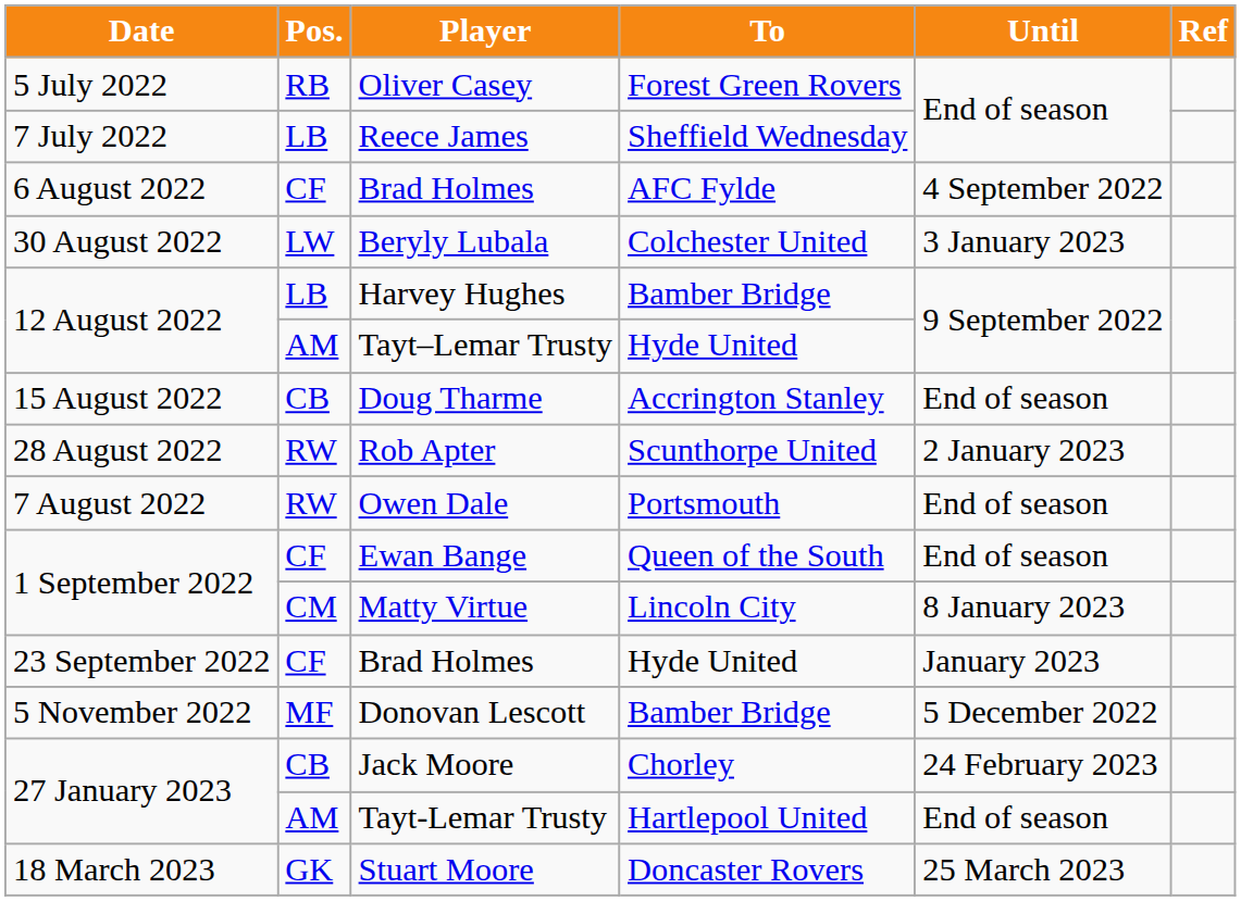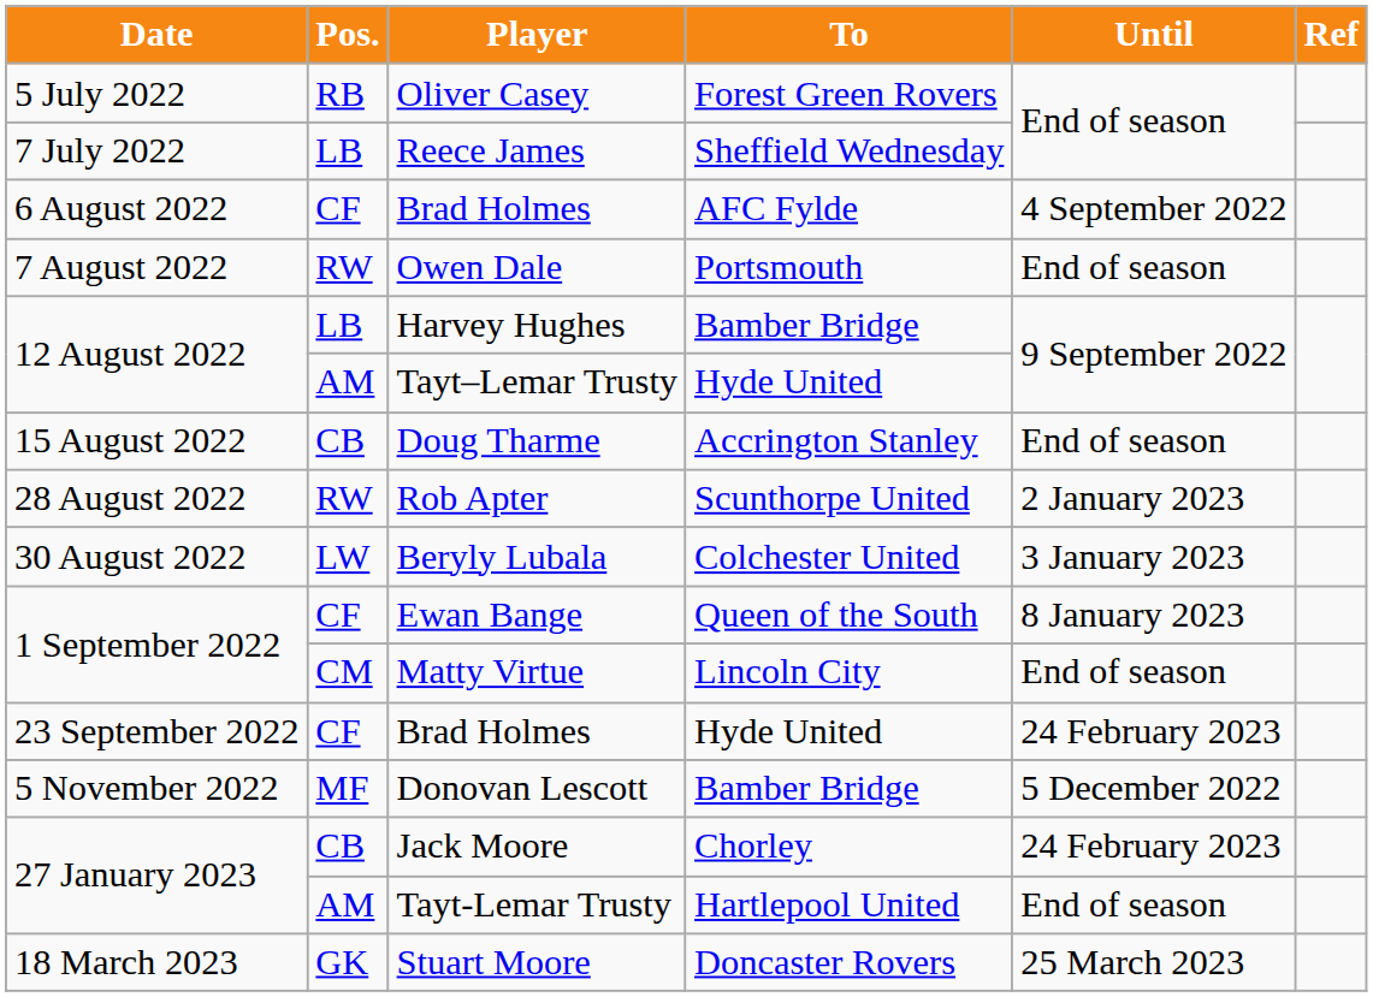rows swapped: Owen Dale <-> Beryly Lubala
Ewan Bange | Until: End of season -> 8 January 2023
Matty Virtue | Until: 8 January 2023 -> End of season
Brad Holmes / Hyde United | Until: January 2023 -> 24 February 2023
